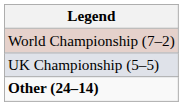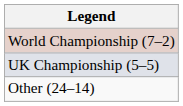row 4 | column 1: bold -> normal
